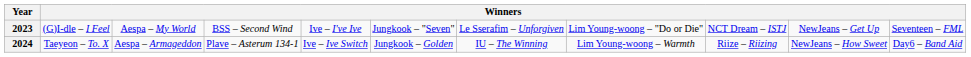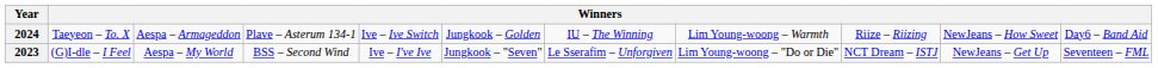rows swapped: 2023 <-> 2024
